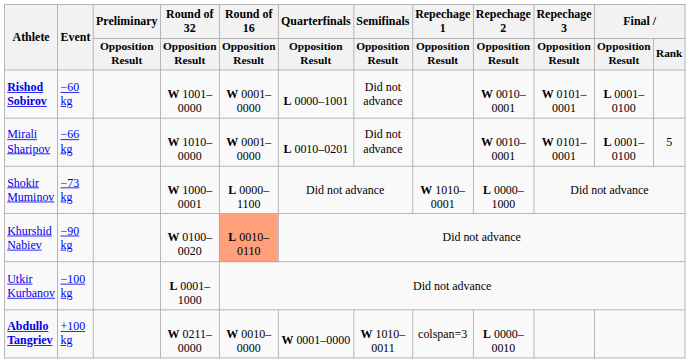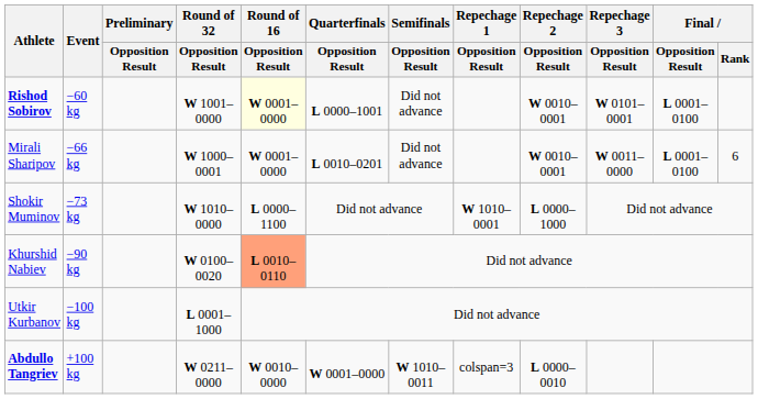Rishod Sobirov | Round of 16 / Opposition Result: no background -> lightyellow background
Mirali Sharipov | Round of 32 / Opposition Result: W 1010–0000 -> W 1000–0001
Mirali Sharipov | Repechage 3 / Opposition Result: W 0101–0001 -> W 0011–0000
Mirali Sharipov | Final / Rank: 5 -> 6
Shokir Muminov | Round of 32 / Opposition Result: W 1000–0001 -> W 1010–0000
